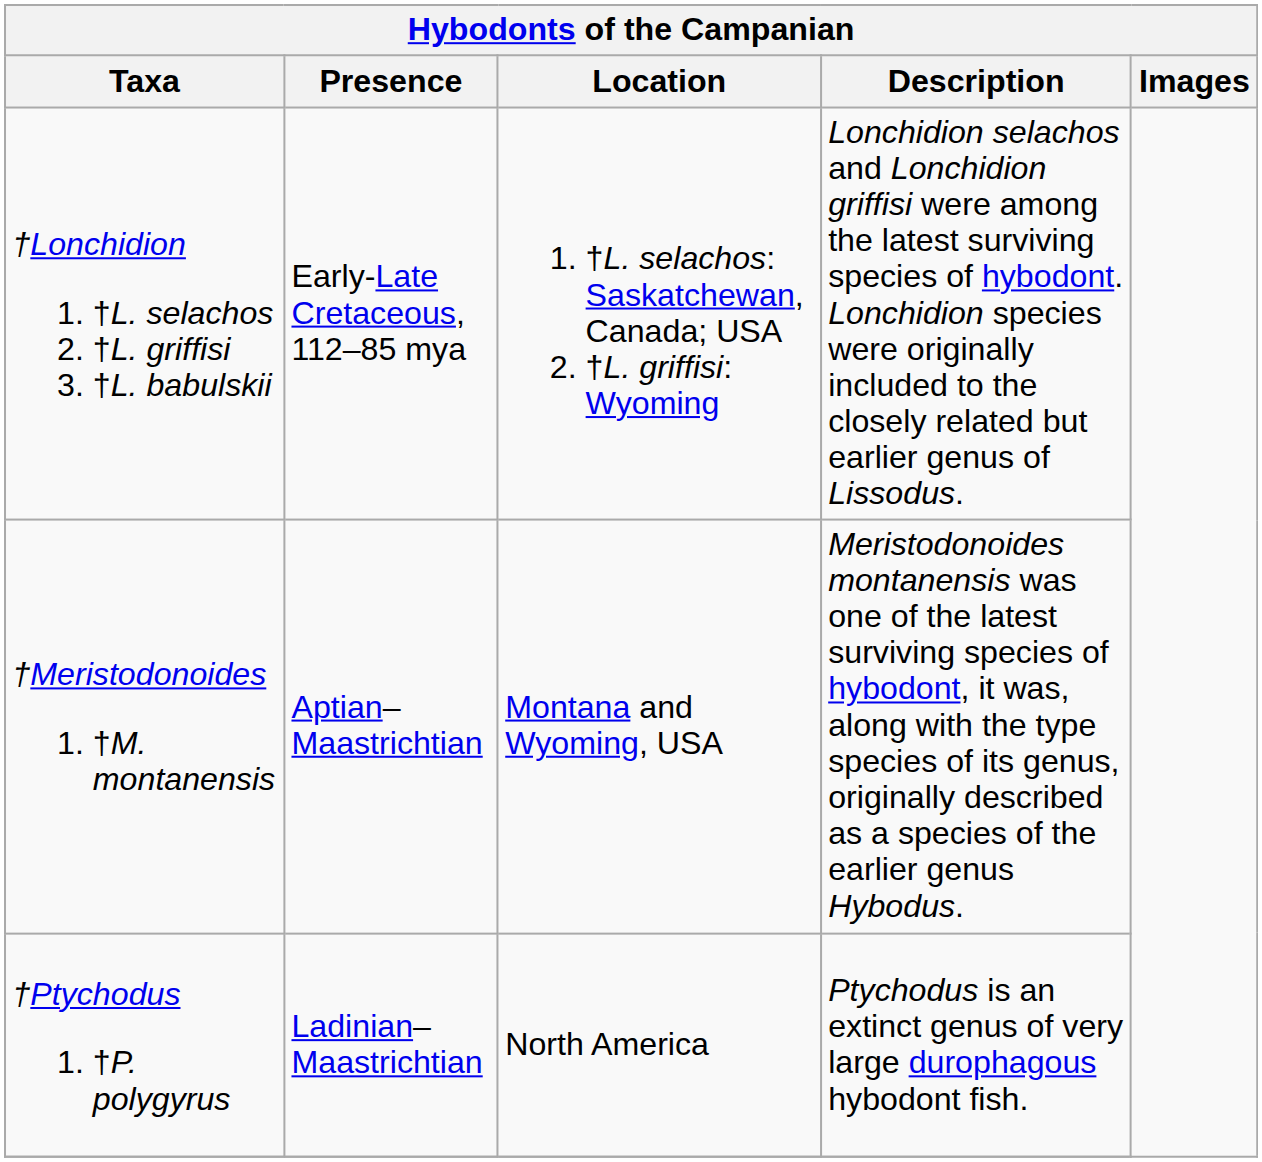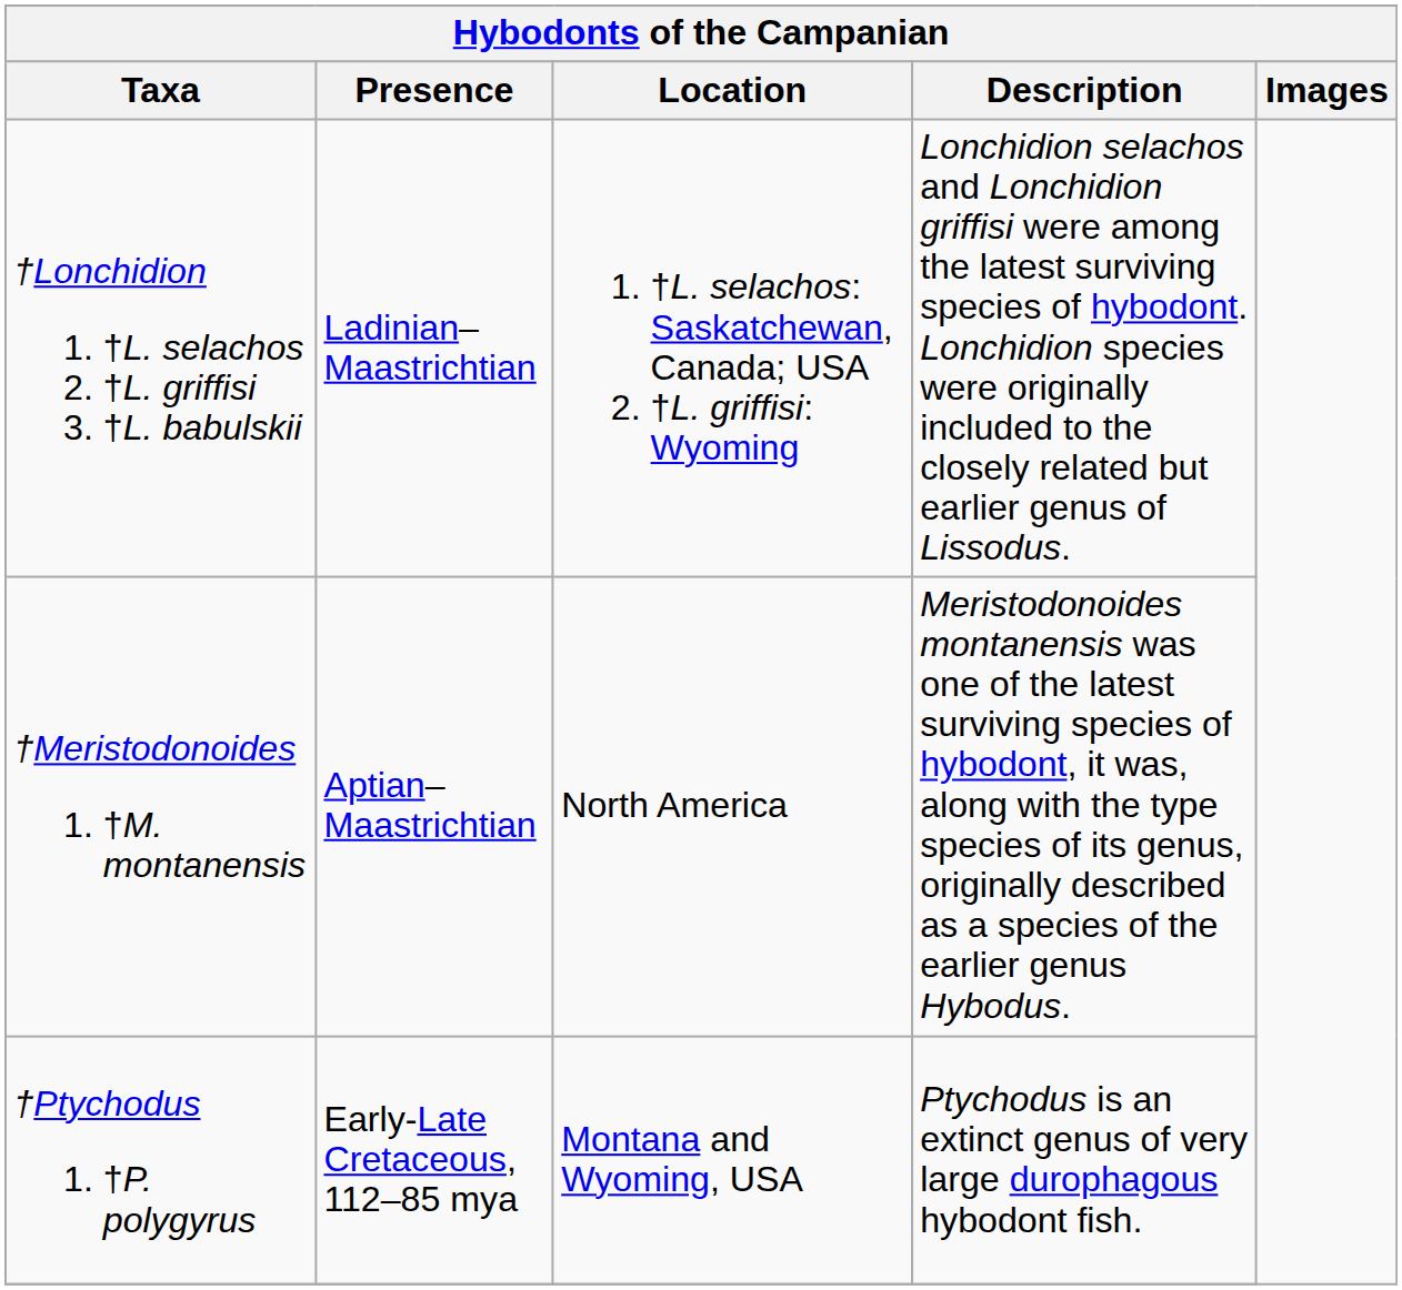†Lonchidion †L. selachos †L. griffisi †L. babulskii | Presence: Early-Late Cretaceous, 112–85 mya -> Ladinian–Maastrichtian
†Meristodonoides †M. montanensis | Location: Montana and Wyoming, USA -> North America
†Ptychodus †P. polygyrus | Presence: Ladinian–Maastrichtian -> Early-Late Cretaceous, 112–85 mya
†Ptychodus †P. polygyrus | Location: North America -> Montana and Wyoming, USA
